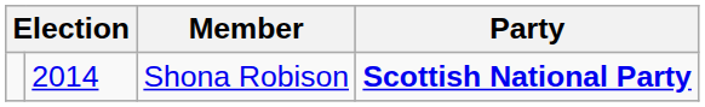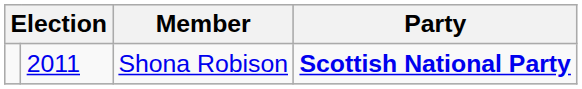Shona Robison | column 2: 2014 -> 2011
